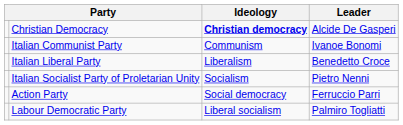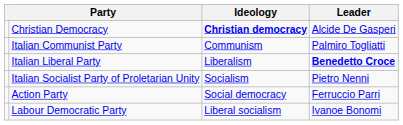Italian Communist Party | Leader: Ivanoe Bonomi -> Palmiro Togliatti
Italian Liberal Party | Leader: normal -> bold
Labour Democratic Party | Leader: Palmiro Togliatti -> Ivanoe Bonomi
